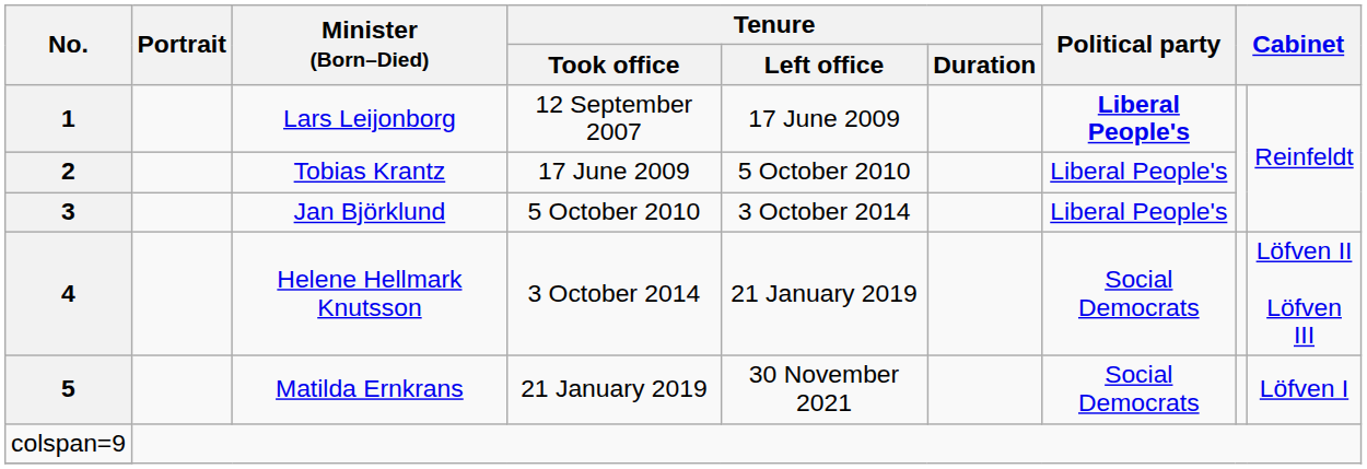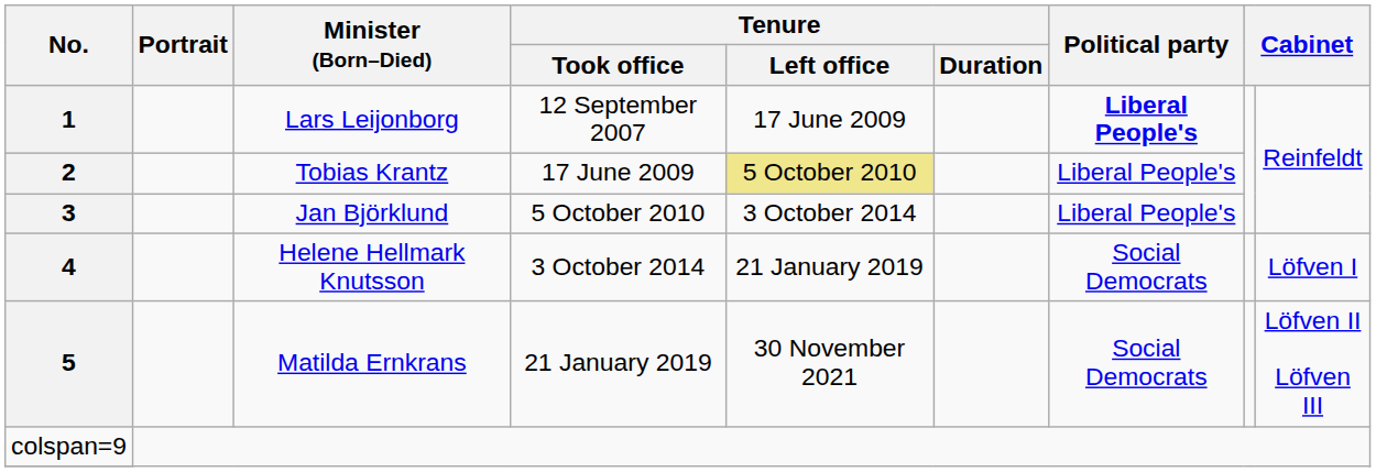Tobias Krantz | Tenure / Left office: no background -> khaki background
Helene Hellmark Knutsson | column 9: Löfven II Löfven III -> Löfven I
Matilda Ernkrans | column 9: Löfven I -> Löfven II Löfven III
